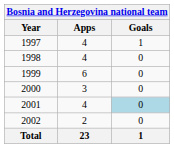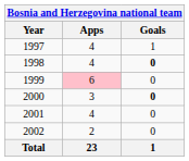1998 | Goals: normal -> bold
1999 | Apps: no background -> pink background
2000 | Goals: normal -> bold
2001 | Goals: lightblue background -> no background
